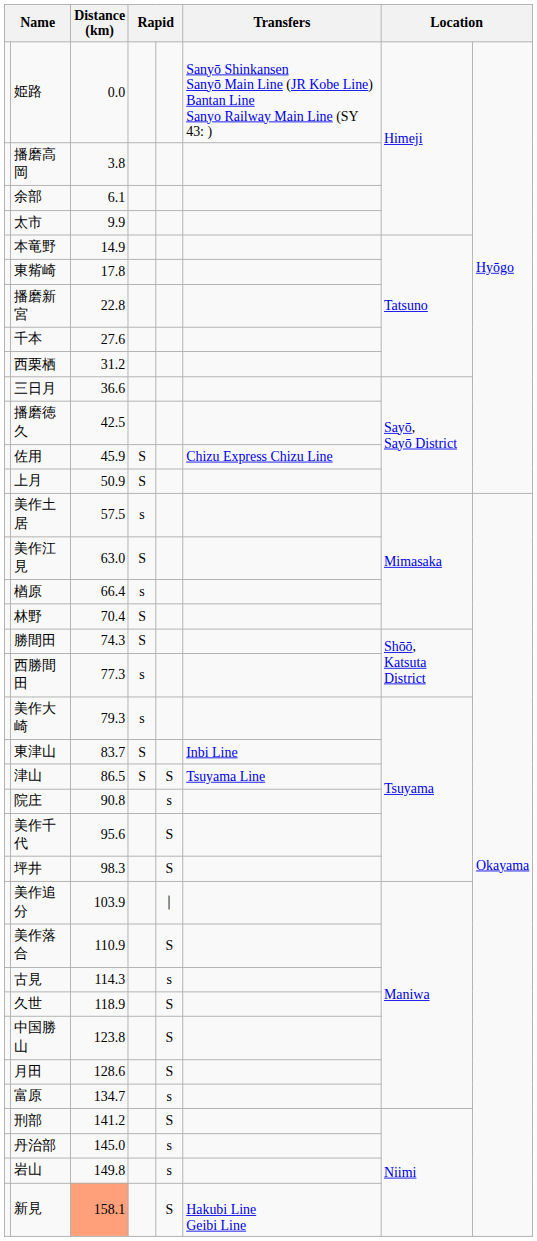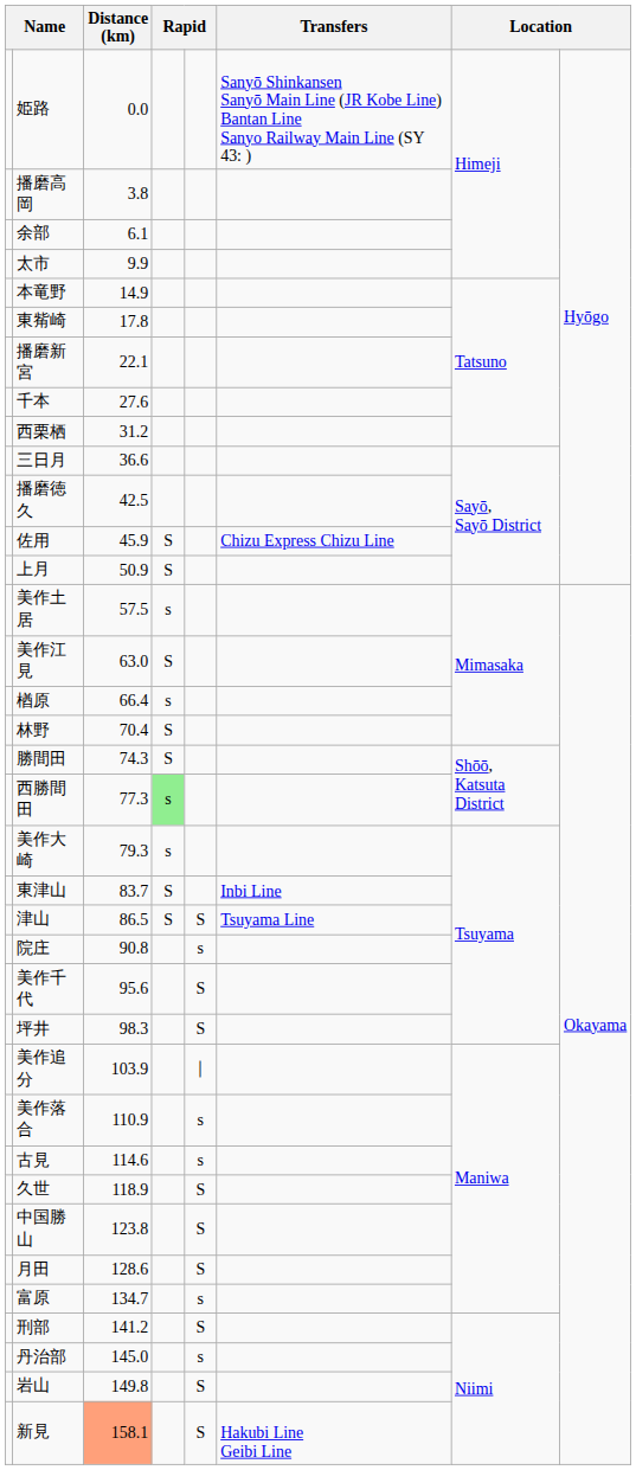播磨新宮 | Distance (km): 22.8 -> 22.1
西勝間田 | column 4: no background -> lightgreen background
美作落合 | column 5: S -> s
古見 | Distance (km): 114.3 -> 114.6
岩山 | column 5: s -> S
